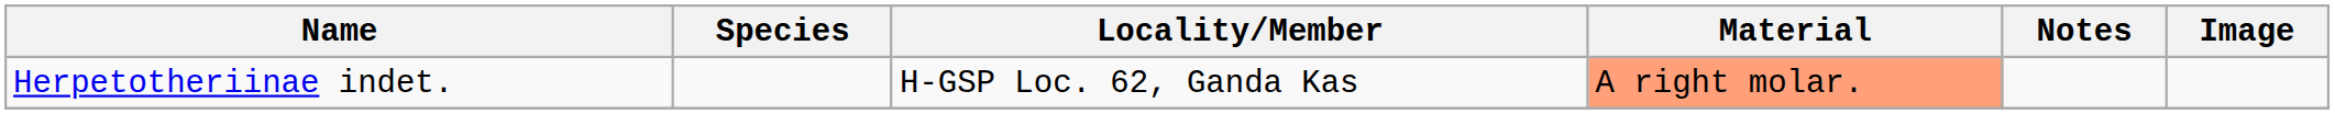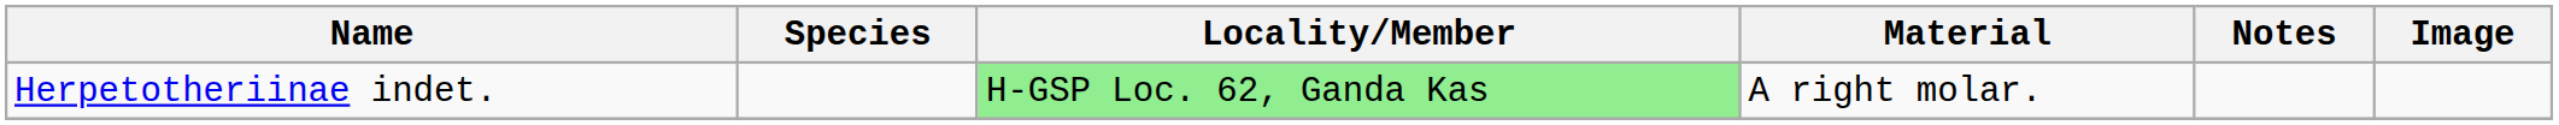Herpetotheriinae indet. | Locality/Member: no background -> lightgreen background
Herpetotheriinae indet. | Material: lightsalmon background -> no background
